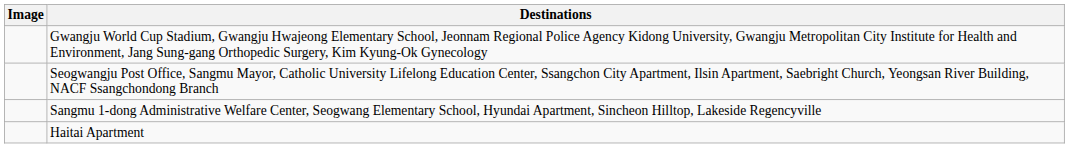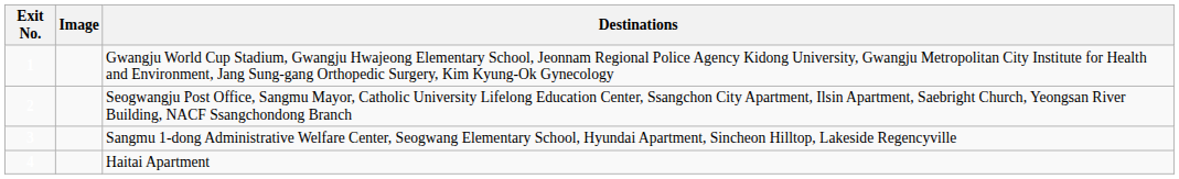+ column: Exit No. | 1 | 2 | 3 | 4
